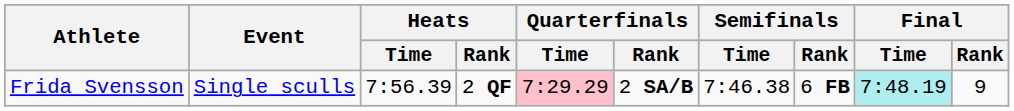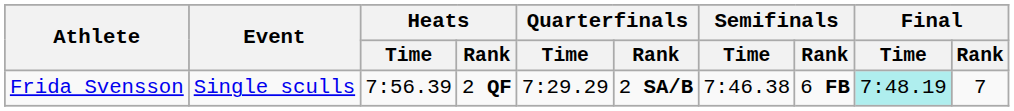Frida Svensson | Quarterfinals / Time: pink background -> no background
Frida Svensson | Final / Rank: 9 -> 7
